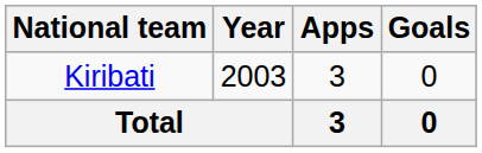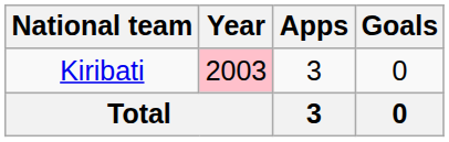Kiribati | Year: no background -> pink background
